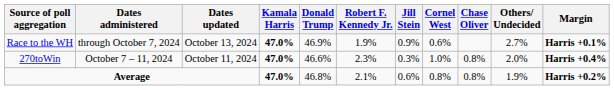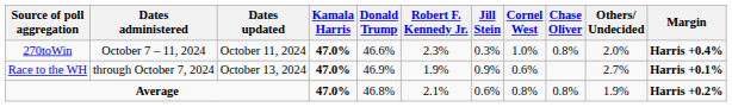rows swapped: Race to the WH <-> 270toWin
